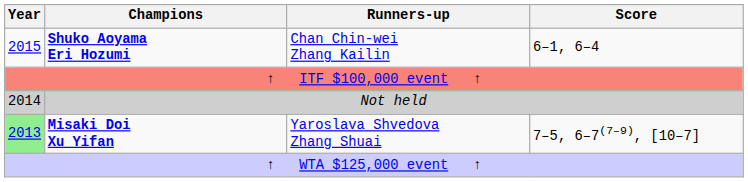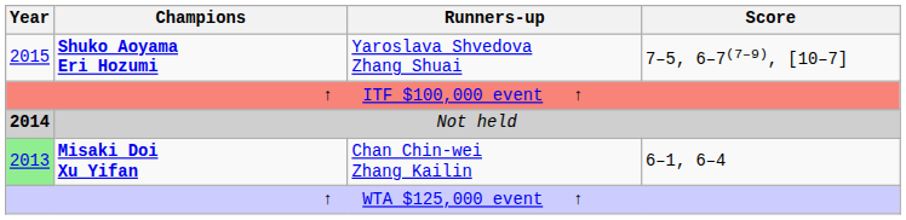Shuko Aoyama Eri Hozumi | Runners-up: Chan Chin-wei Zhang Kailin -> Yaroslava Shvedova Zhang Shuai
Shuko Aoyama Eri Hozumi | Score: 6–1, 6–4 -> 7–5, 6–7(7–9), [10–7]
Not held | Year: normal -> bold
Misaki Doi Xu Yifan | Runners-up: Yaroslava Shvedova Zhang Shuai -> Chan Chin-wei Zhang Kailin
Misaki Doi Xu Yifan | Score: 7–5, 6–7(7–9), [10–7] -> 6–1, 6–4
